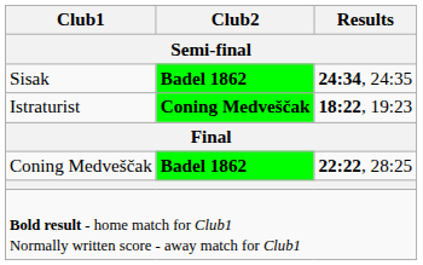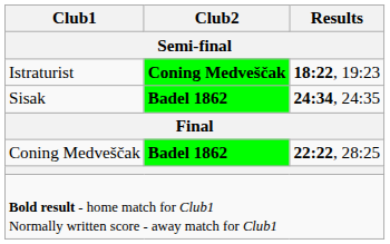rows swapped: Sisak <-> Istraturist
